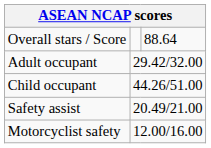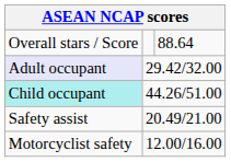Adult occupant | column 1: no background -> lavender background
Child occupant | column 1: no background -> paleturquoise background
